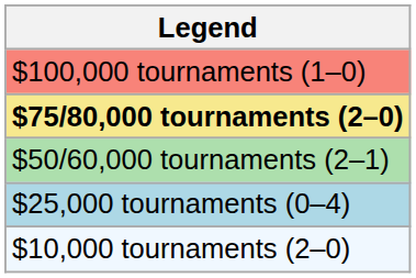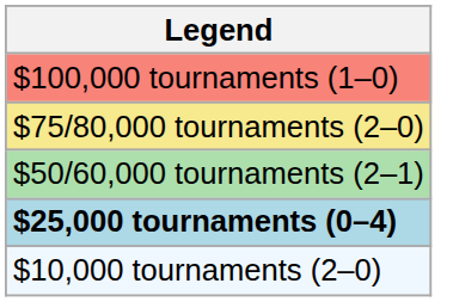row 3 | column 1: bold -> normal
row 5 | column 1: normal -> bold
